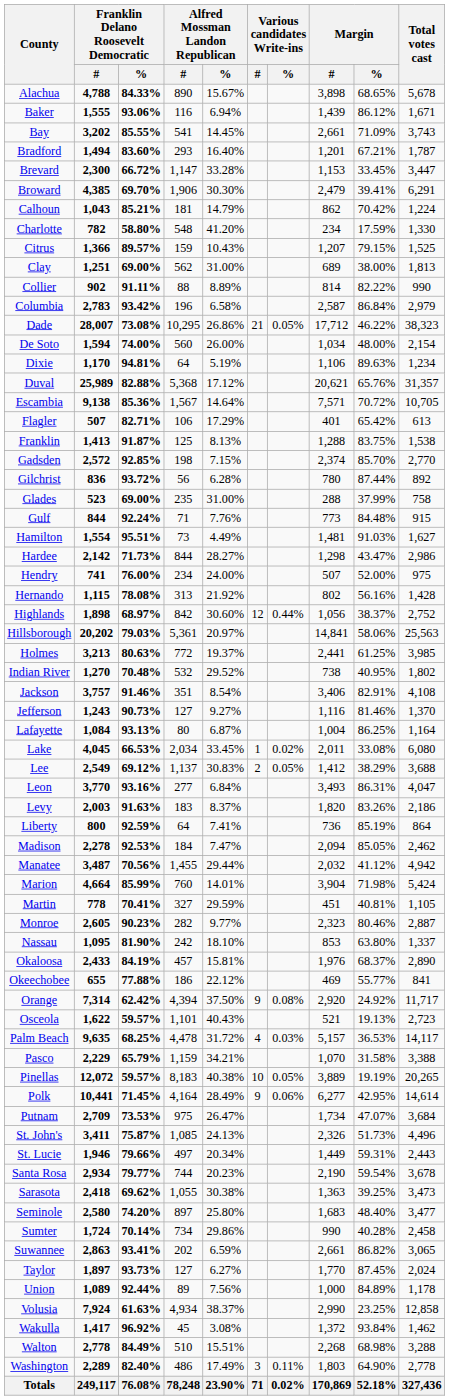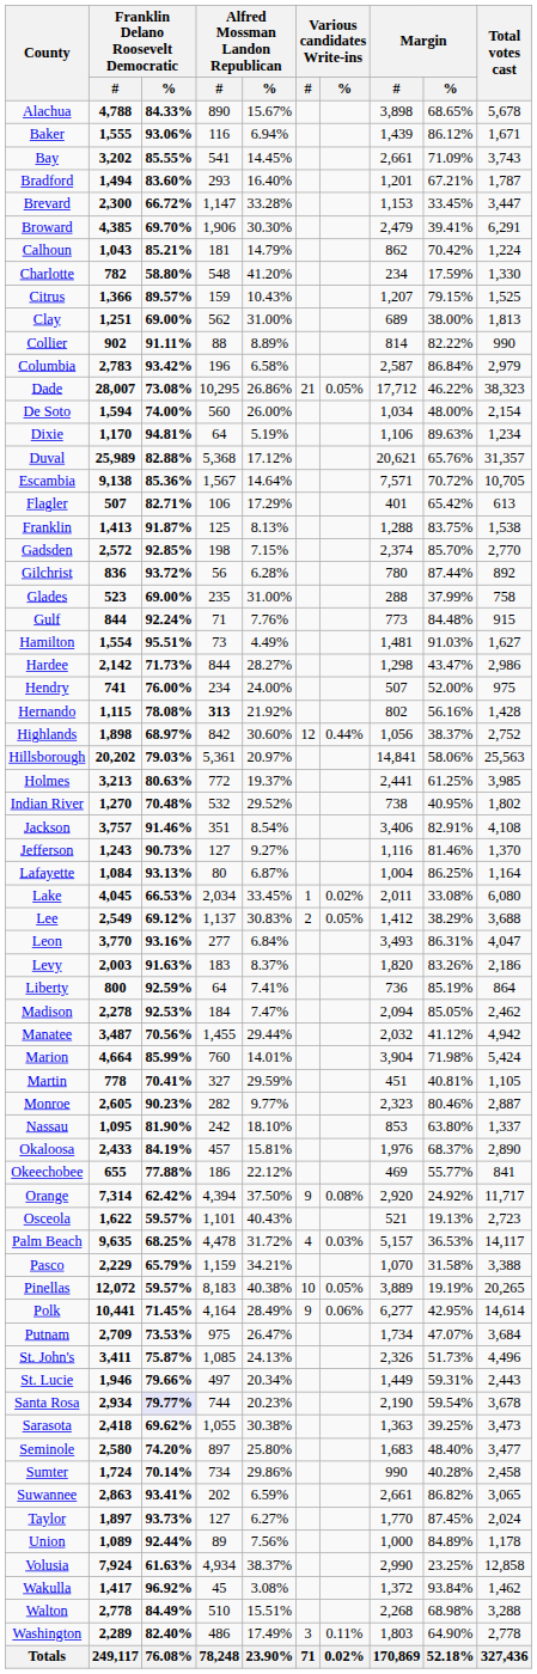Hernando | Alfred Mossman Landon Republican / #: normal -> bold
Santa Rosa | Franklin Delano Roosevelt Democratic / %: no background -> lavender background
